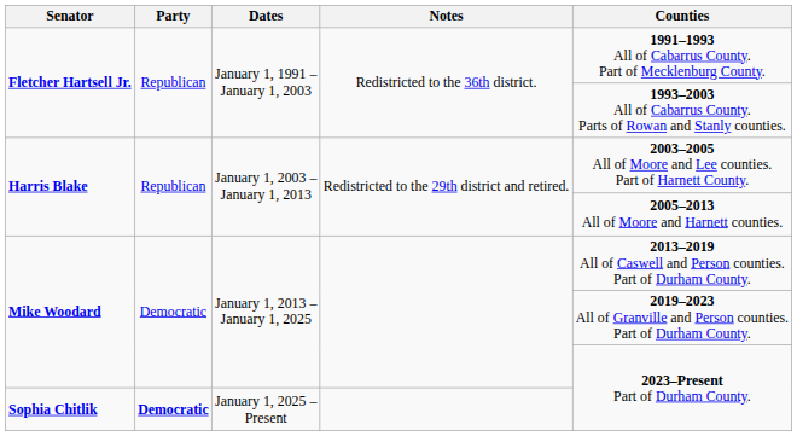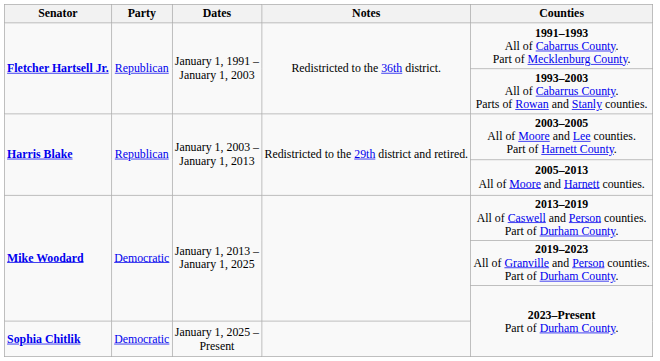Sophia Chitlik | Party: bold -> normal
